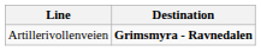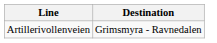Artillerivollenveien | Destination: bold -> normal
